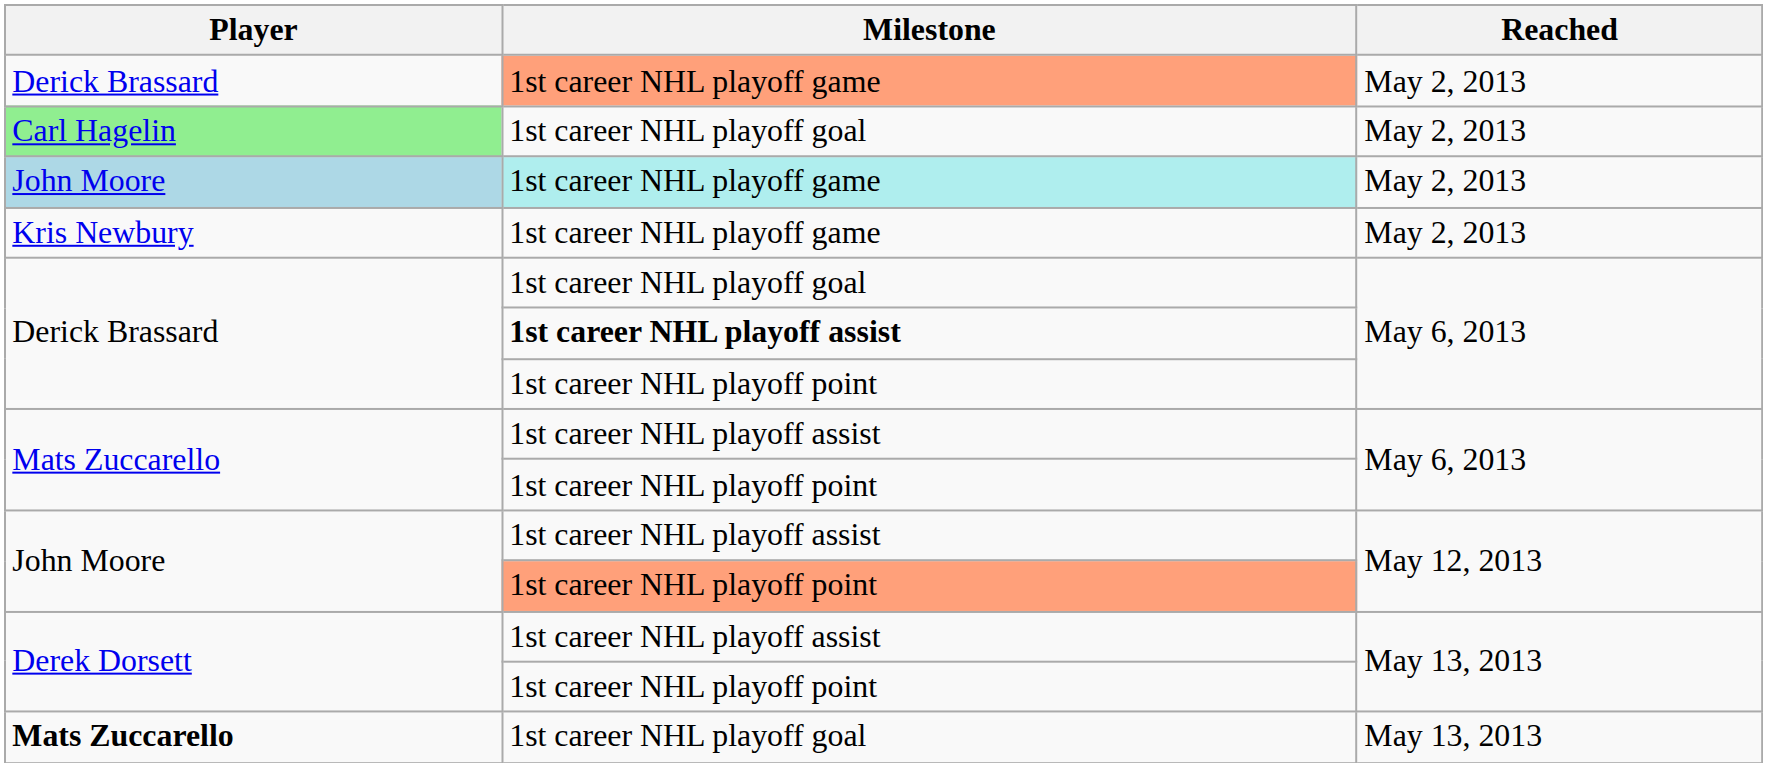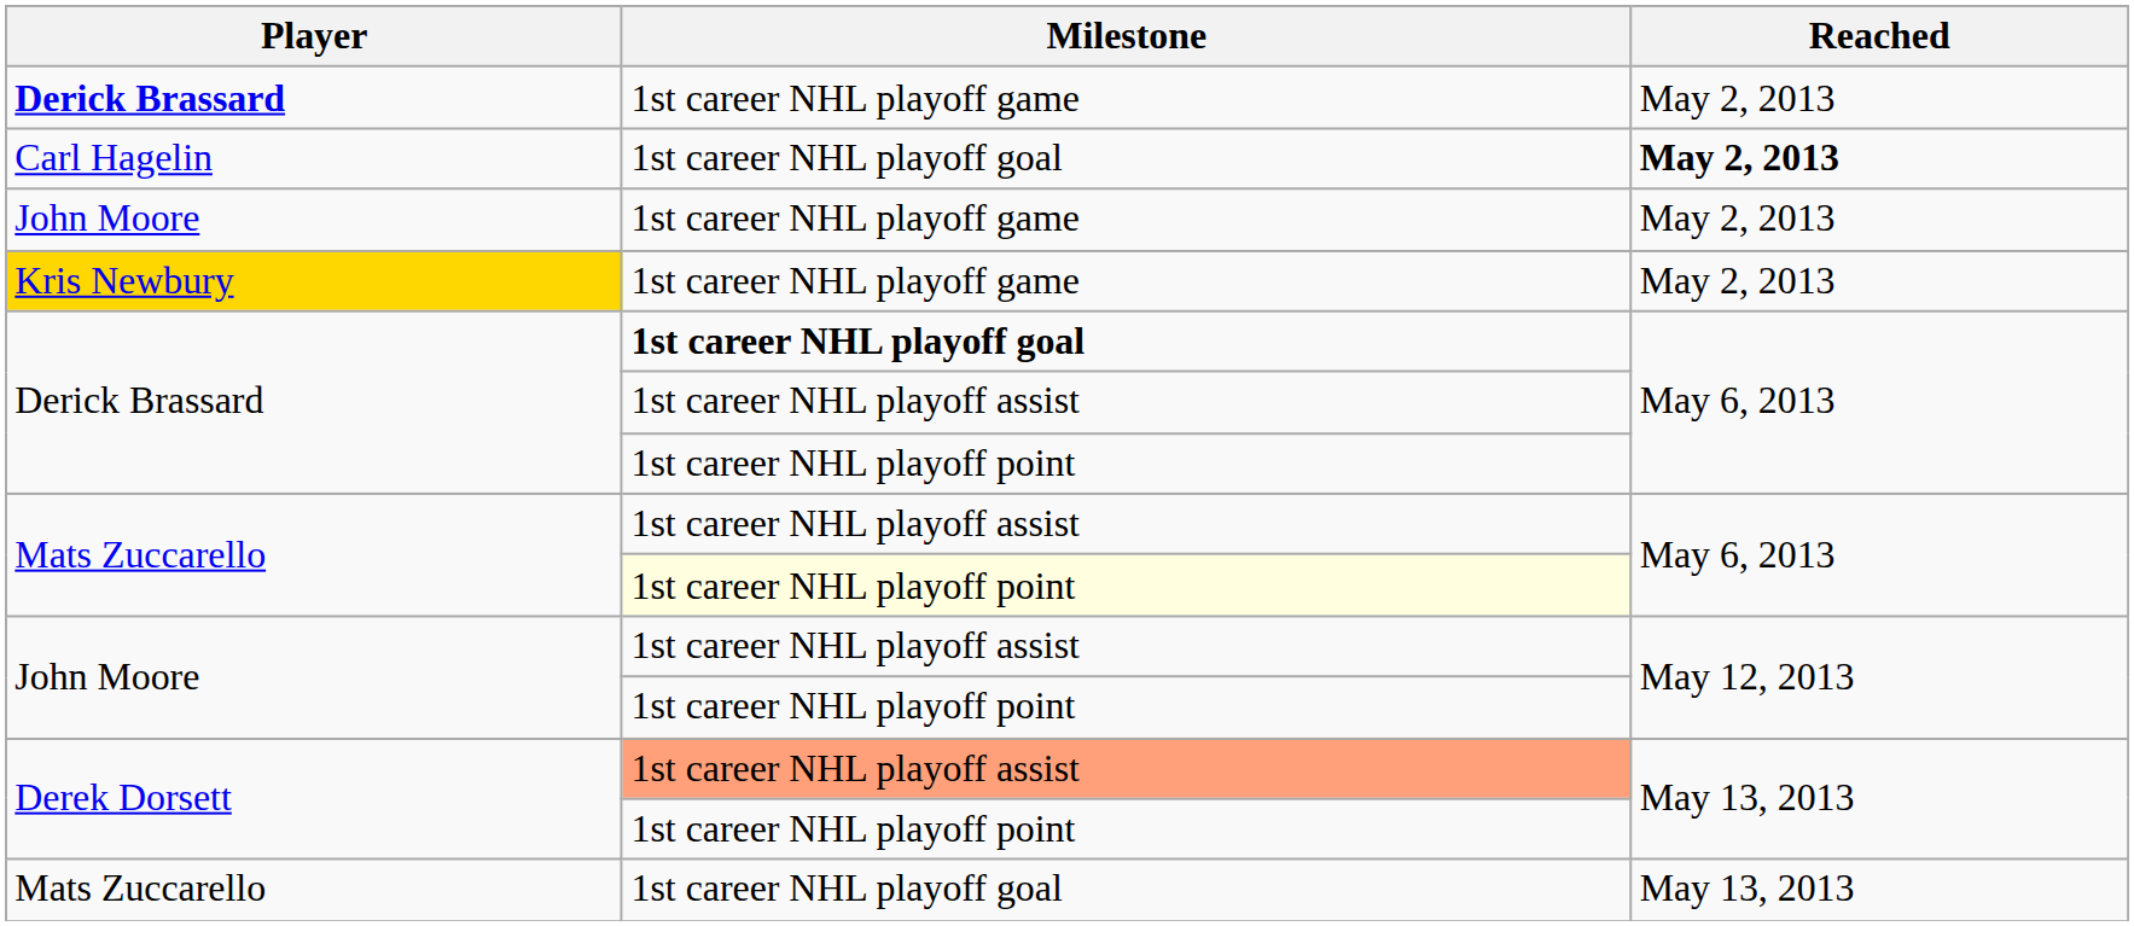row 2 | Player: normal -> bold
row 2 | Milestone: lightsalmon background -> no background
row 3 | Player: lightgreen background -> no background
row 3 | Reached: normal -> bold
row 4 | Player: lightblue background -> no background
row 4 | Milestone: paleturquoise background -> no background
row 5 | Player: no background -> gold background
row 6 | Milestone: normal -> bold
row 7 | Milestone: bold -> normal
row 10 | Milestone: no background -> lightyellow background
row 12 | Milestone: lightsalmon background -> no background
row 13 | Milestone: no background -> lightsalmon background
row 15 | Player: bold -> normal
